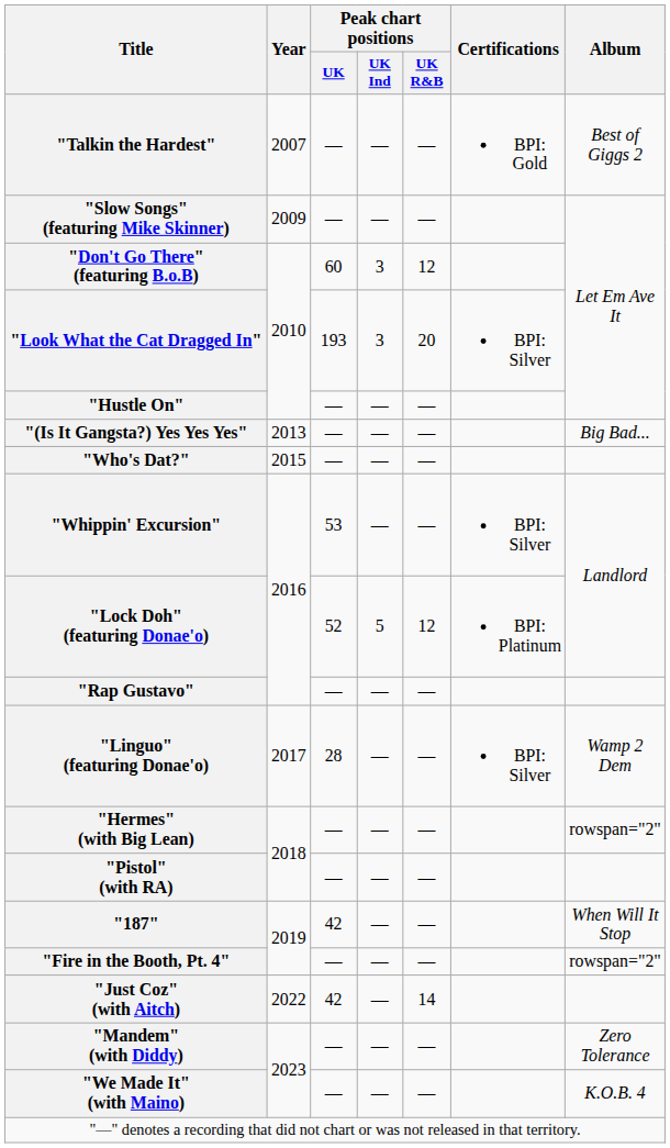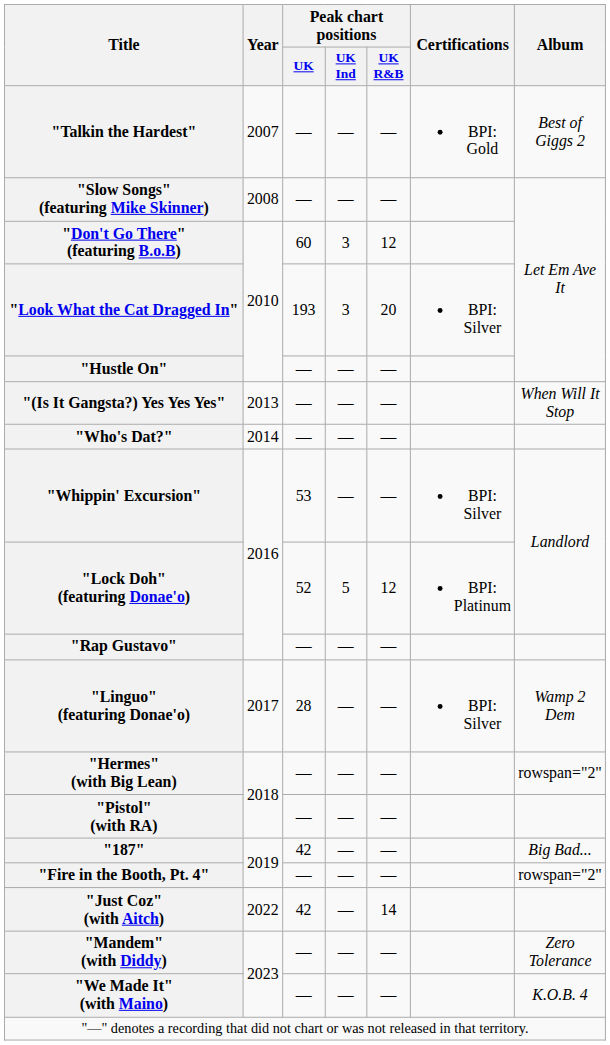"Slow Songs" (featuring Mike Skinner) | Year: 2009 -> 2008
"(Is It Gangsta?) Yes Yes Yes" | Album: Big Bad... -> When Will It Stop
"Who's Dat?" | Year: 2015 -> 2014
"187" | Album: When Will It Stop -> Big Bad...
